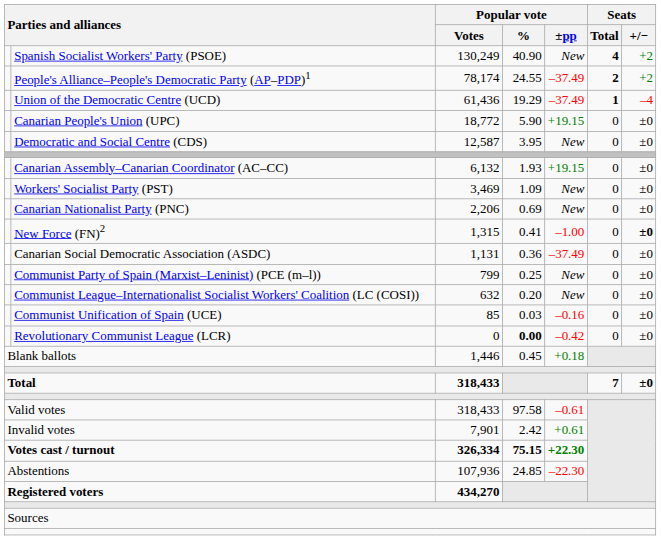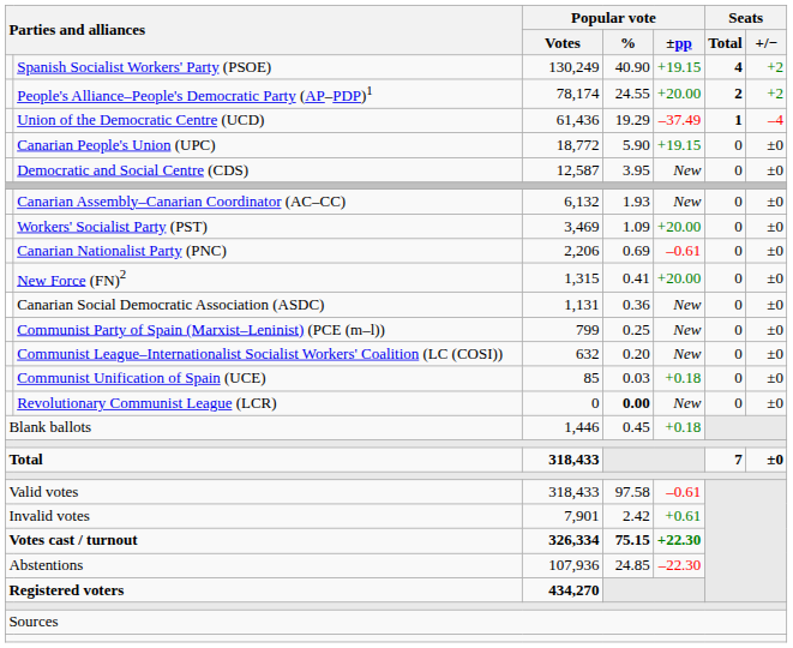Spanish Socialist Workers' Party (PSOE) | Popular vote / ±pp: New -> +19.15
People's Alliance–People's Democratic Party (AP–PDP)1 | Popular vote / ±pp: –37.49 -> +20.00
Canarian Assembly–Canarian Coordinator (AC–CC) | Popular vote / ±pp: +19.15 -> New
Workers' Socialist Party (PST) | Popular vote / ±pp: New -> +20.00
Canarian Nationalist Party (PNC) | Popular vote / ±pp: New -> –0.61
New Force (FN)2 | Popular vote / ±pp: –1.00 -> +20.00
New Force (FN)2 | Seats / +/−: bold -> normal
Canarian Social Democratic Association (ASDC) | Popular vote / ±pp: –37.49 -> New
Communist Unification of Spain (UCE) | Popular vote / ±pp: –0.16 -> +0.18
Revolutionary Communist League (LCR) | Popular vote / ±pp: –0.42 -> New
